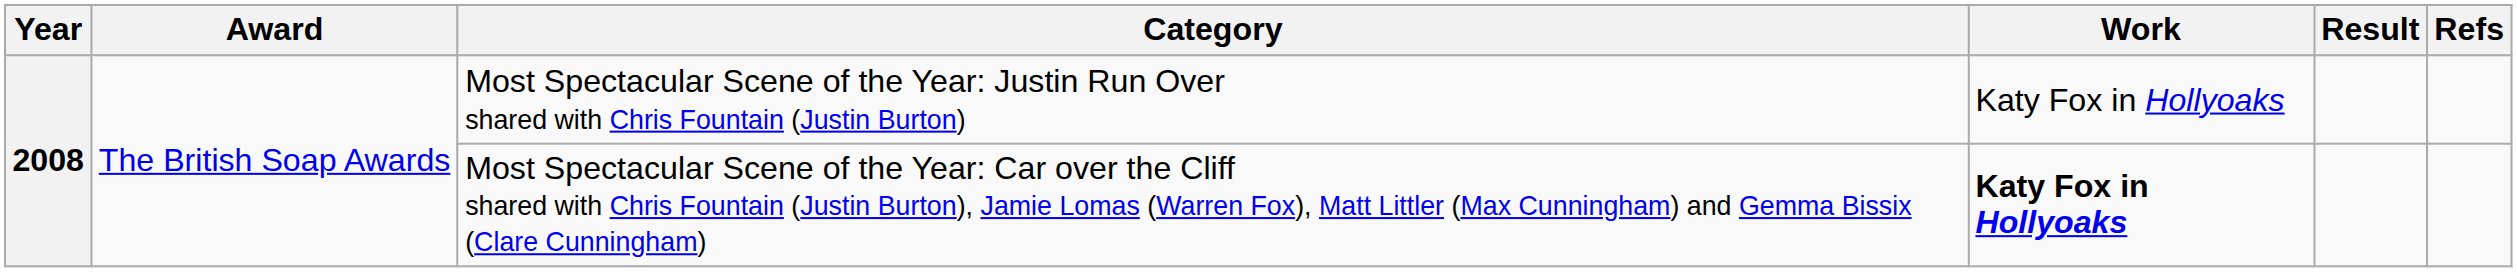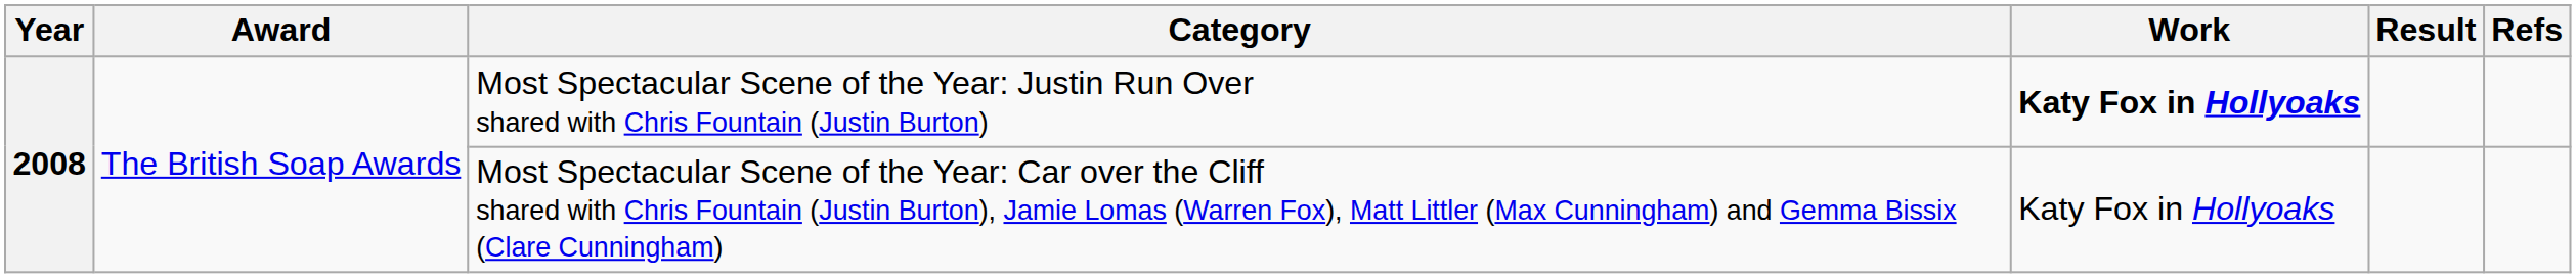row 2 | Work: normal -> bold
row 3 | Work: bold -> normal
